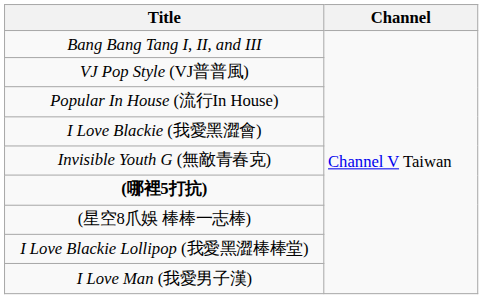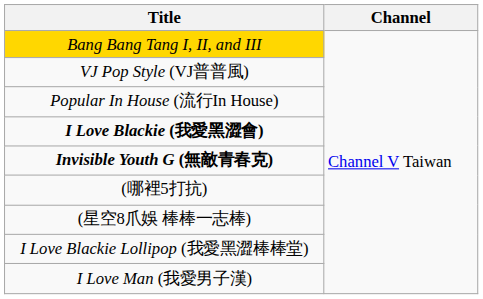Bang Bang Tang I, II, and III | Title: no background -> gold background
I Love Blackie (我愛黑澀會) | Title: normal -> bold
Invisible Youth G (無敵青春克) | Title: normal -> bold
(哪裡5打抗) | Title: bold -> normal
